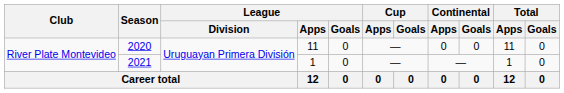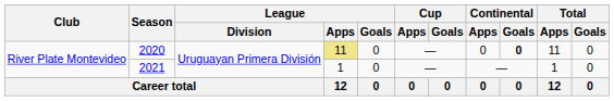2020 | League / Apps: no background -> khaki background
2020 | Continental / Goals: normal -> bold
